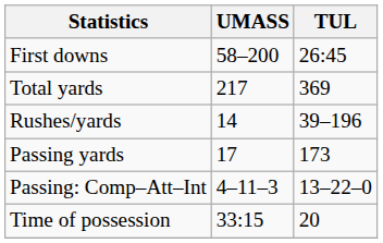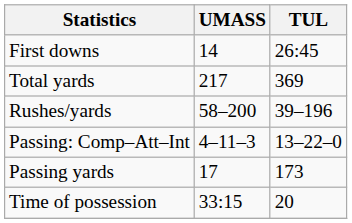First downs | UMASS: 58–200 -> 14
Rushes/yards | UMASS: 14 -> 58–200
rows swapped: Passing yards <-> Passing: Comp–Att–Int
